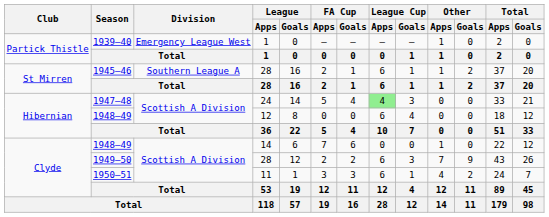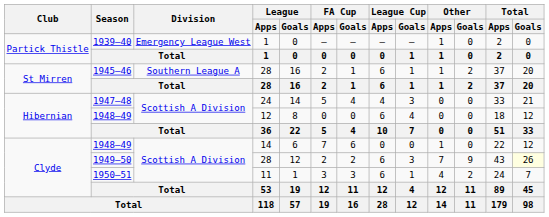1947–48 | League Cup / Apps: lightgreen background -> no background
1949–50 | Total / Goals: no background -> lightyellow background
